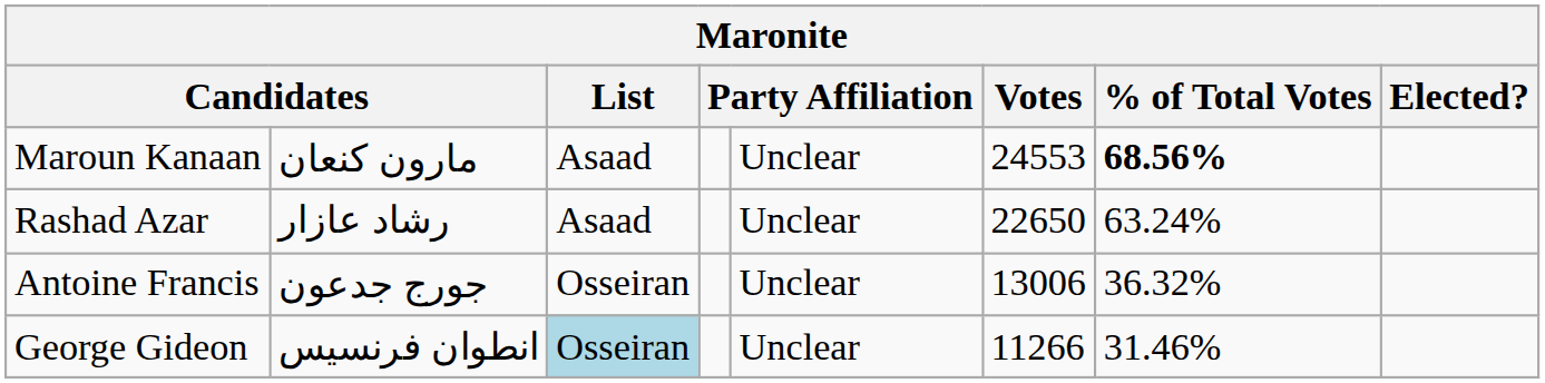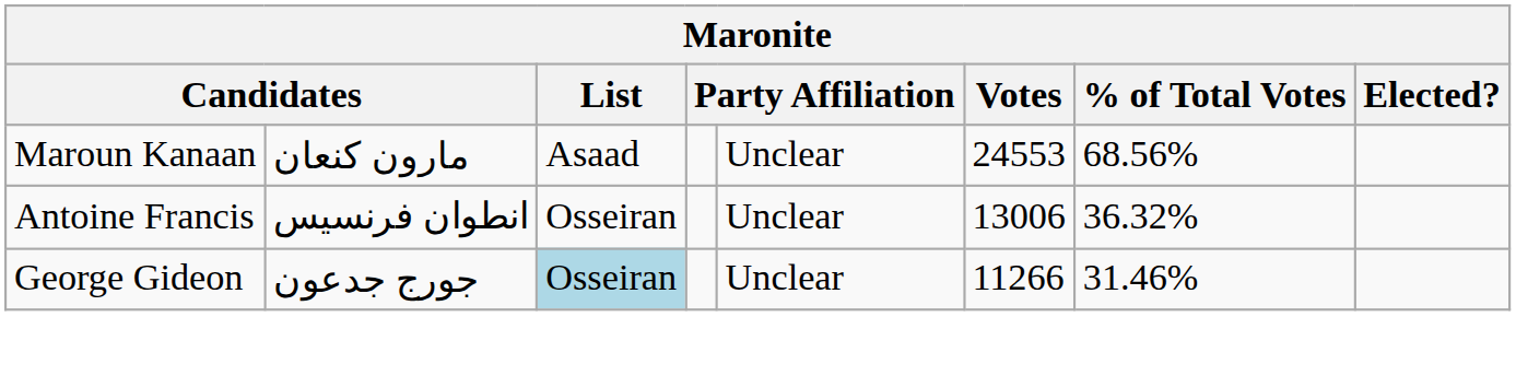Maroun Kanaan | % of Total Votes: bold -> normal
- row: Rashad Azar | رشاد عازار | Asaad | Unclear | 22650 | 63.24%
Antoine Francis | column 2: جورج جدعون -> انطوان فرنسيس
George Gideon | column 2: انطوان فرنسيس -> جورج جدعون
